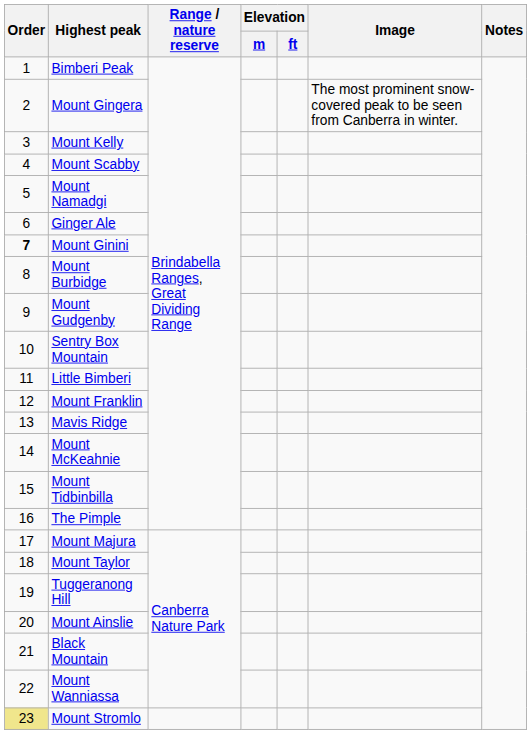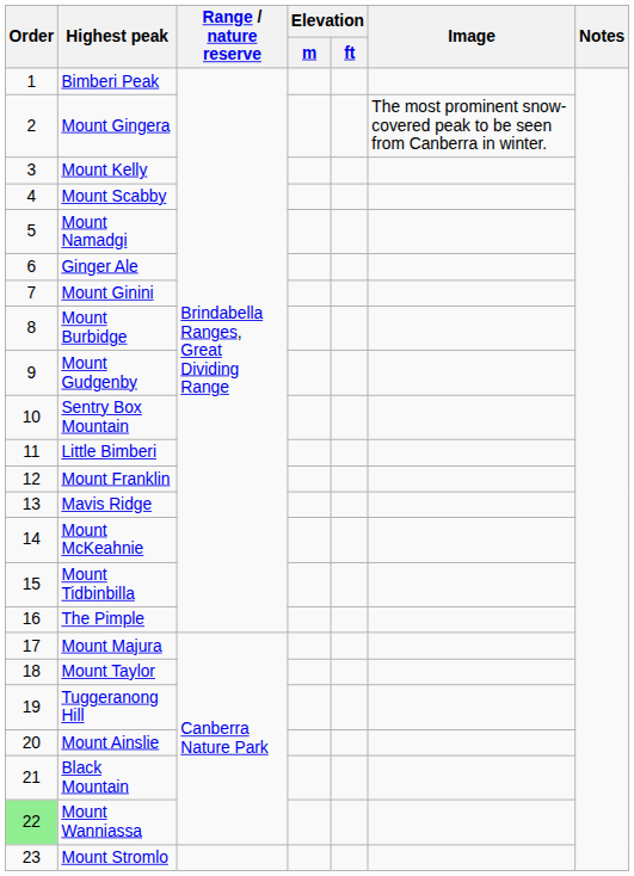Mount Ginini | Order: bold -> normal
Mount Wanniassa | Order: no background -> lightgreen background
Mount Stromlo | Order: khaki background -> no background
